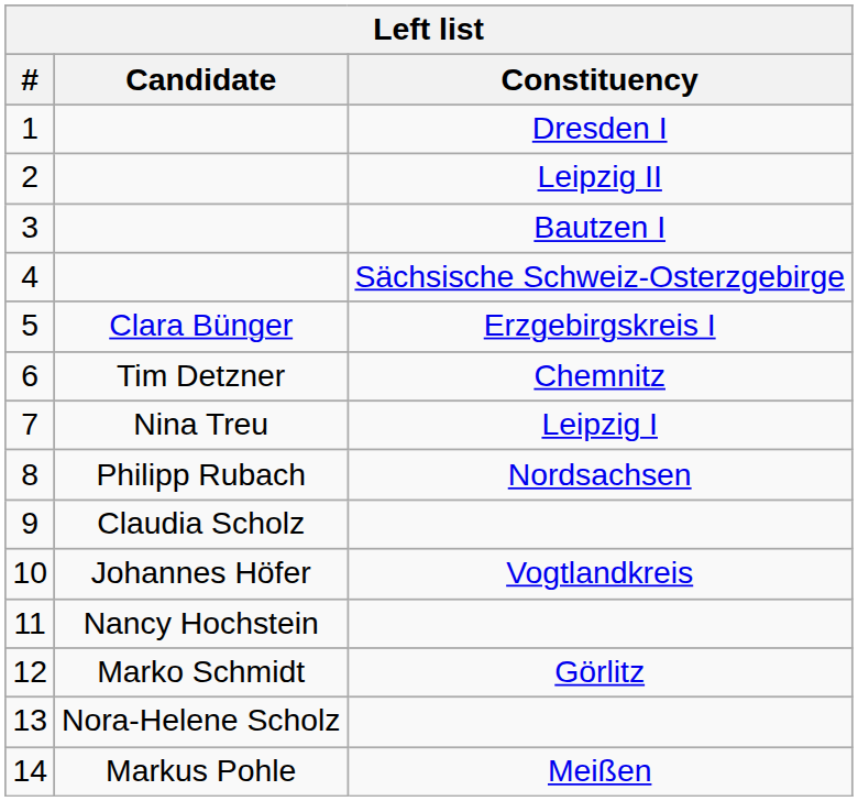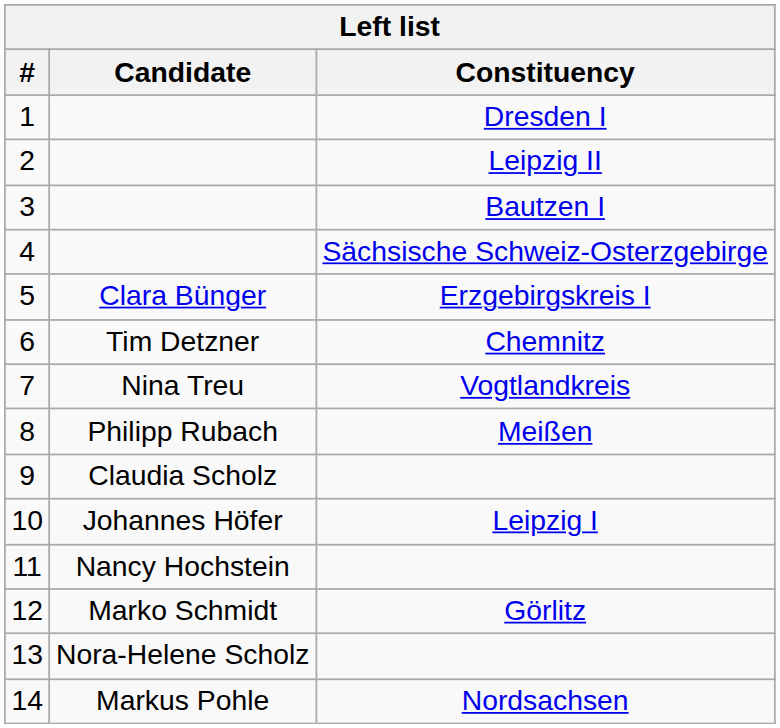7 | Constituency: Leipzig I -> Vogtlandkreis
8 | Constituency: Nordsachsen -> Meißen
10 | Constituency: Vogtlandkreis -> Leipzig I
14 | Constituency: Meißen -> Nordsachsen
